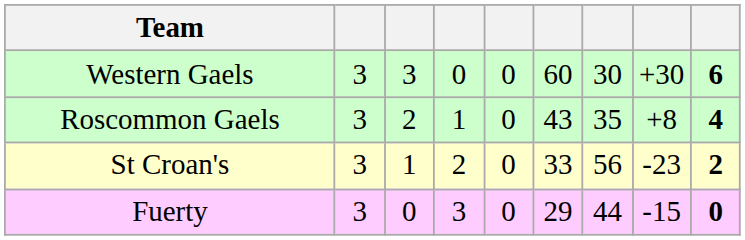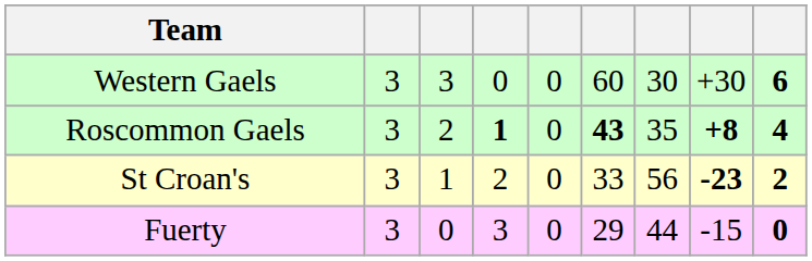Roscommon Gaels | column 4: normal -> bold
Roscommon Gaels | column 6: normal -> bold
Roscommon Gaels | column 8: normal -> bold
St Croan's | column 8: normal -> bold
